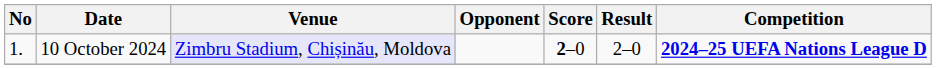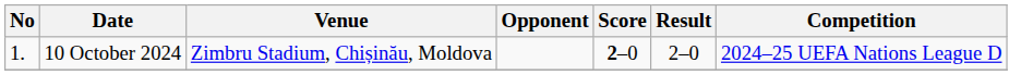10 October 2024 | Venue: lavender background -> no background
10 October 2024 | Competition: bold -> normal
